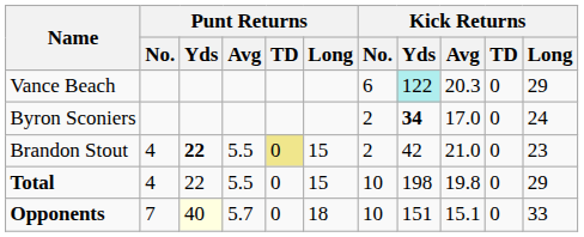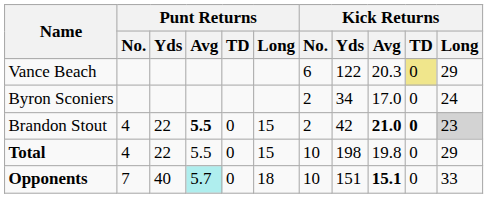Vance Beach | Kick Returns / Yds: paleturquoise background -> no background
Vance Beach | Kick Returns / TD: no background -> khaki background
Byron Sconiers | Kick Returns / Yds: bold -> normal
Brandon Stout | Punt Returns / Yds: bold -> normal
Brandon Stout | Punt Returns / Avg: normal -> bold
Brandon Stout | Punt Returns / TD: khaki background -> no background
Brandon Stout | Kick Returns / Avg: normal -> bold
Brandon Stout | Kick Returns / TD: normal -> bold
Brandon Stout | Kick Returns / Long: no background -> lightgrey background
Opponents | Punt Returns / Yds: lightyellow background -> no background
Opponents | Punt Returns / Avg: no background -> paleturquoise background
Opponents | Kick Returns / Avg: normal -> bold
